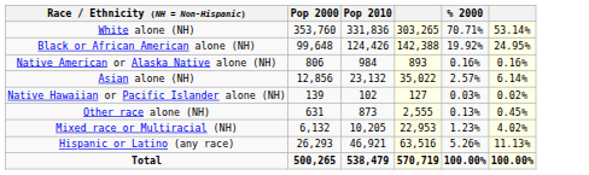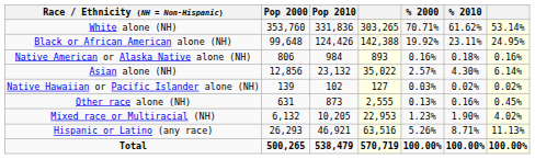+ column: % 2010 | 61.62% | 23.11% | 0.18% | 4.30% | 0.02% | 0.16% | 1.90% | 8.71% | 100.00%
